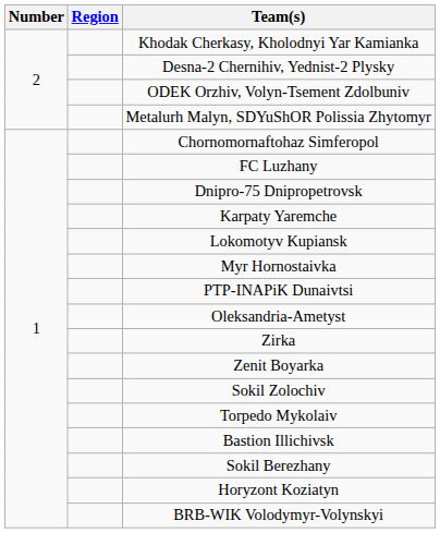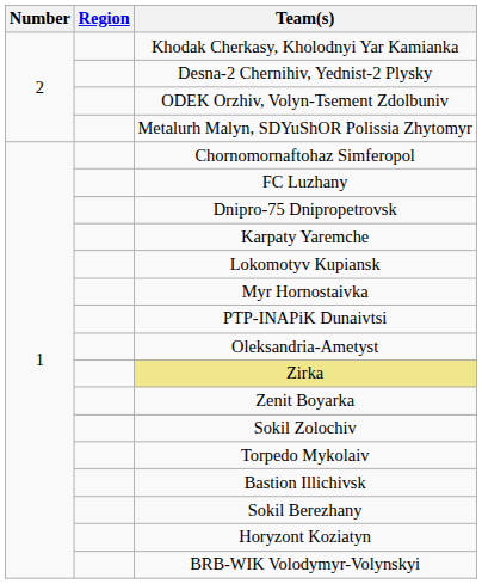Zirka | Team(s): no background -> khaki background
